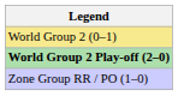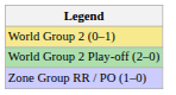row 3 | column 1: bold -> normal
